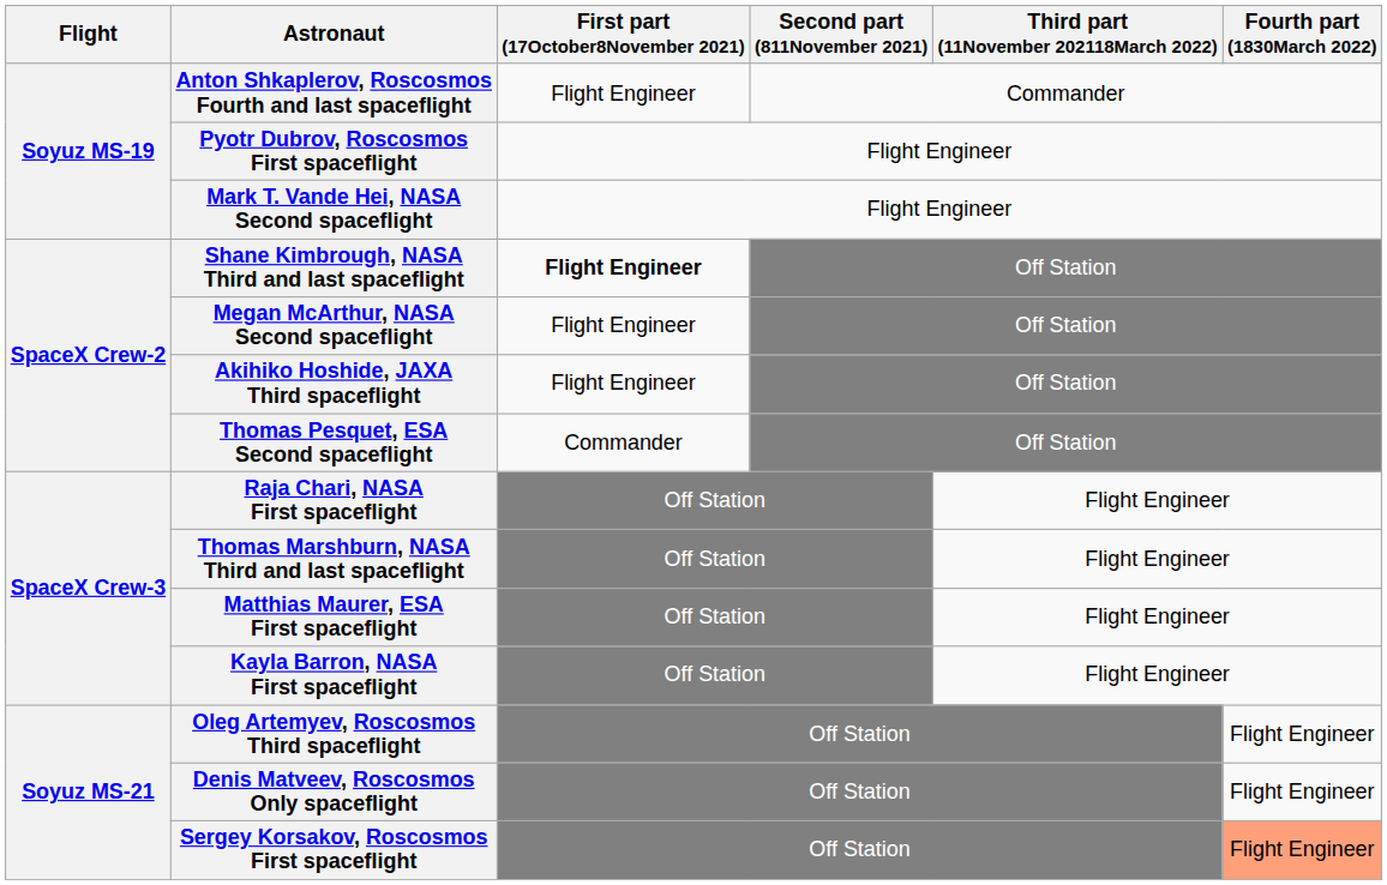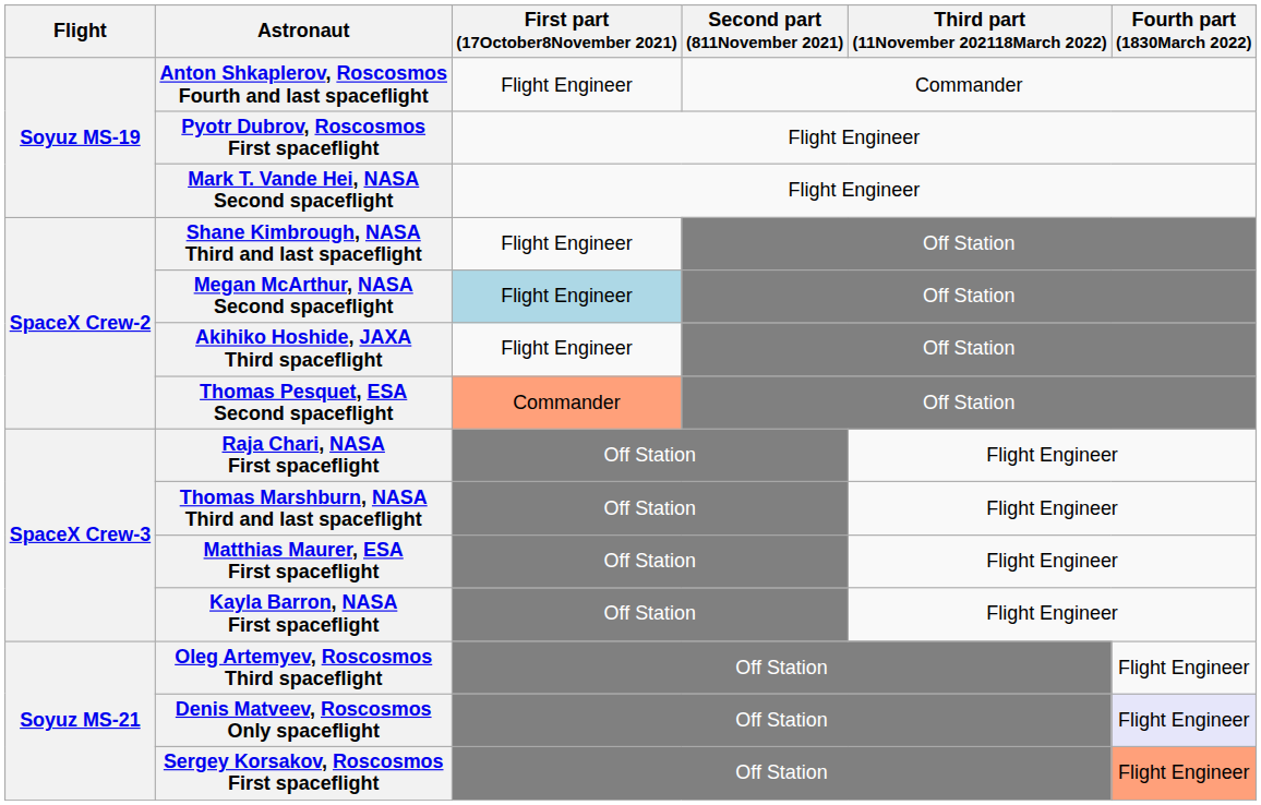Shane Kimbrough, NASA Third and last spaceflight | First part (17October8November 2021): bold -> normal
Megan McArthur, NASA Second spaceflight | First part (17October8November 2021): no background -> lightblue background
Thomas Pesquet, ESA Second spaceflight | First part (17October8November 2021): no background -> lightsalmon background
Denis Matveev, Roscosmos Only spaceflight | Fourth part (1830March 2022): no background -> lavender background
